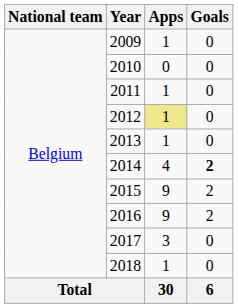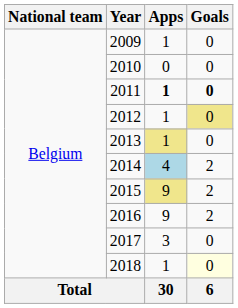2011 | Apps: normal -> bold
2011 | Goals: normal -> bold
2012 | Apps: khaki background -> no background
2012 | Goals: no background -> khaki background
2013 | Apps: no background -> khaki background
2014 | Apps: no background -> lightblue background
2014 | Goals: bold -> normal
2015 | Apps: no background -> khaki background
2018 | Goals: no background -> lightyellow background
